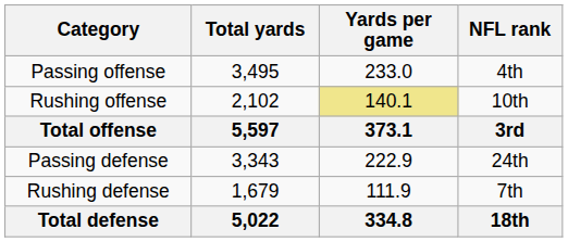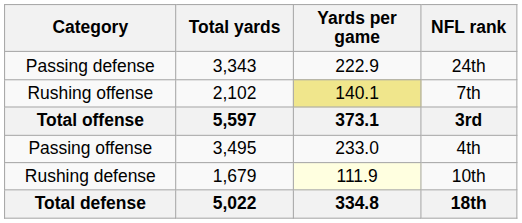rows swapped: Passing offense <-> Passing defense
Rushing offense | NFL rank: 10th -> 7th
Rushing defense | Yards per game: no background -> lightyellow background
Rushing defense | NFL rank: 7th -> 10th
